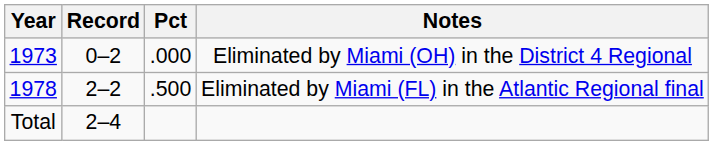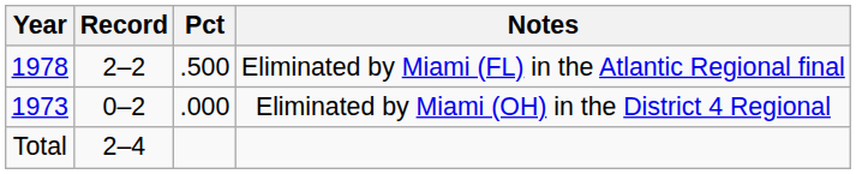rows swapped: Eliminated by Miami (OH) in the District 4 Regional <-> Eliminated by Miami (FL) in the Atlantic Regional final
